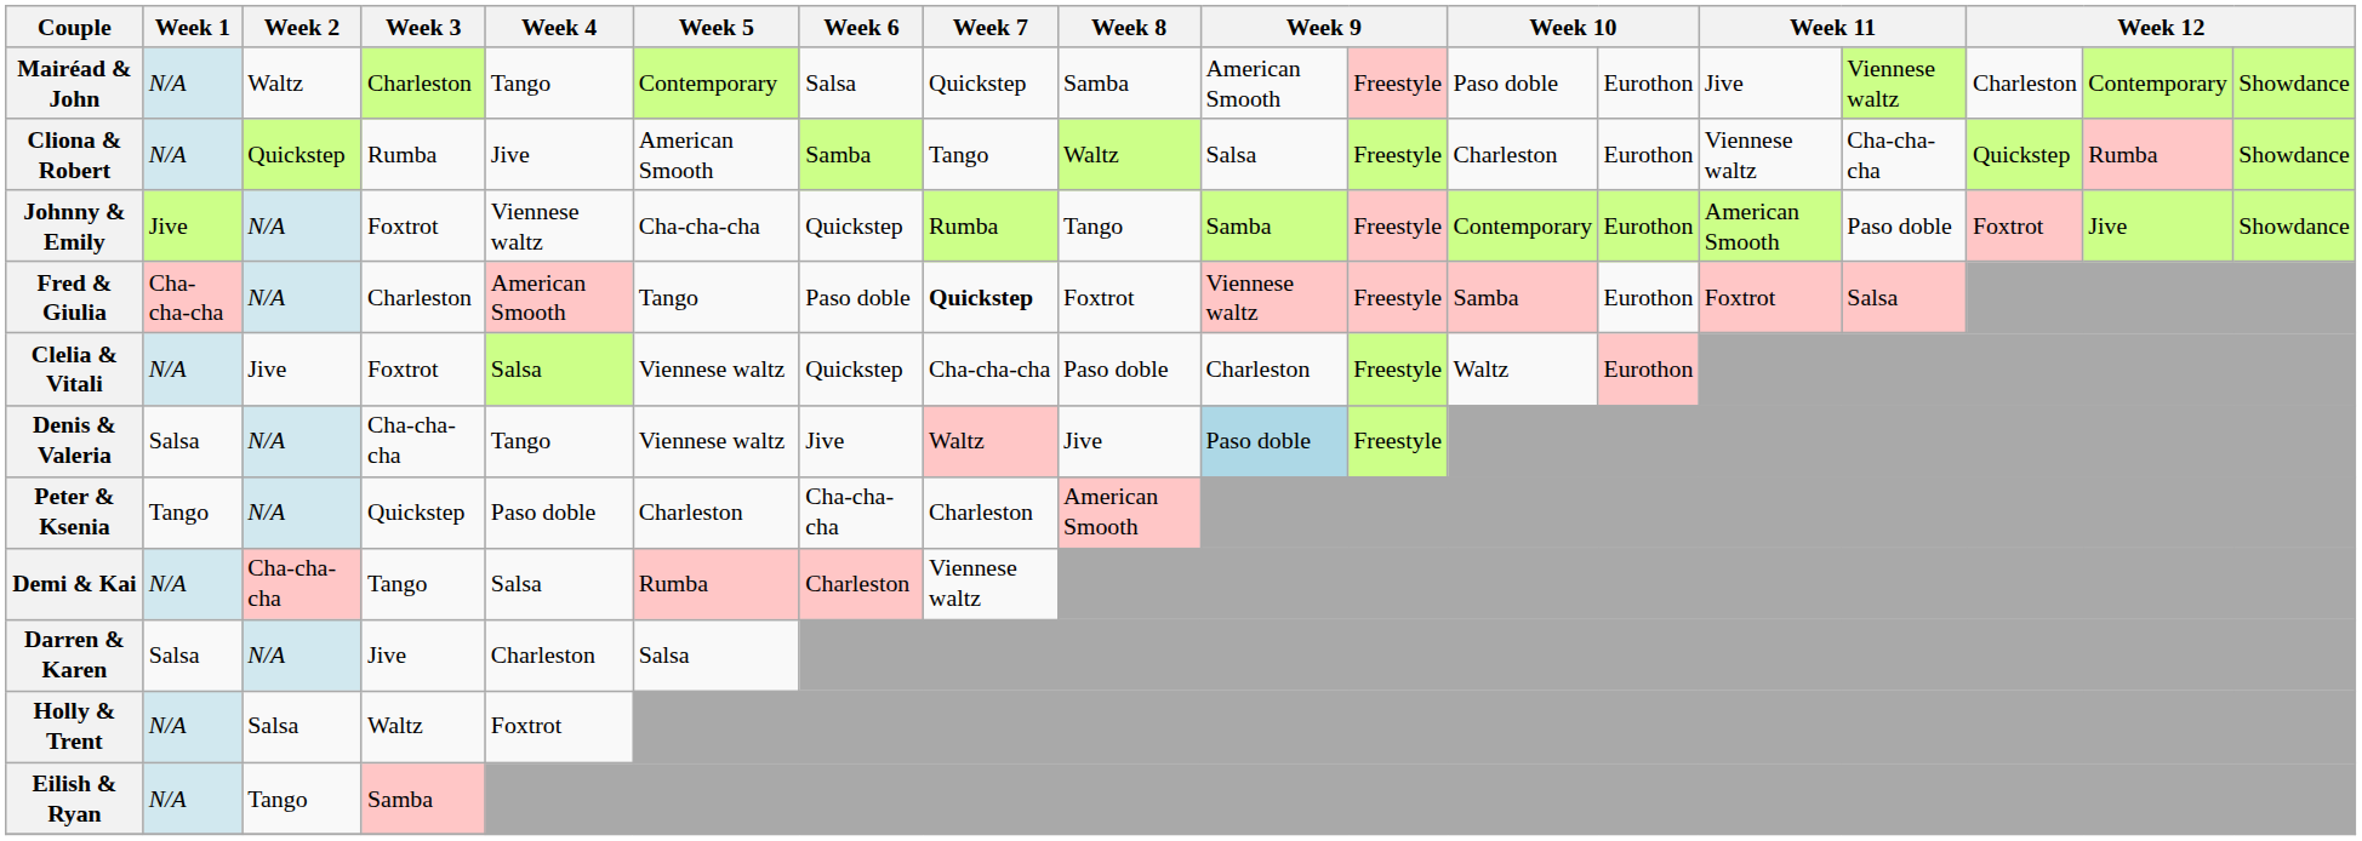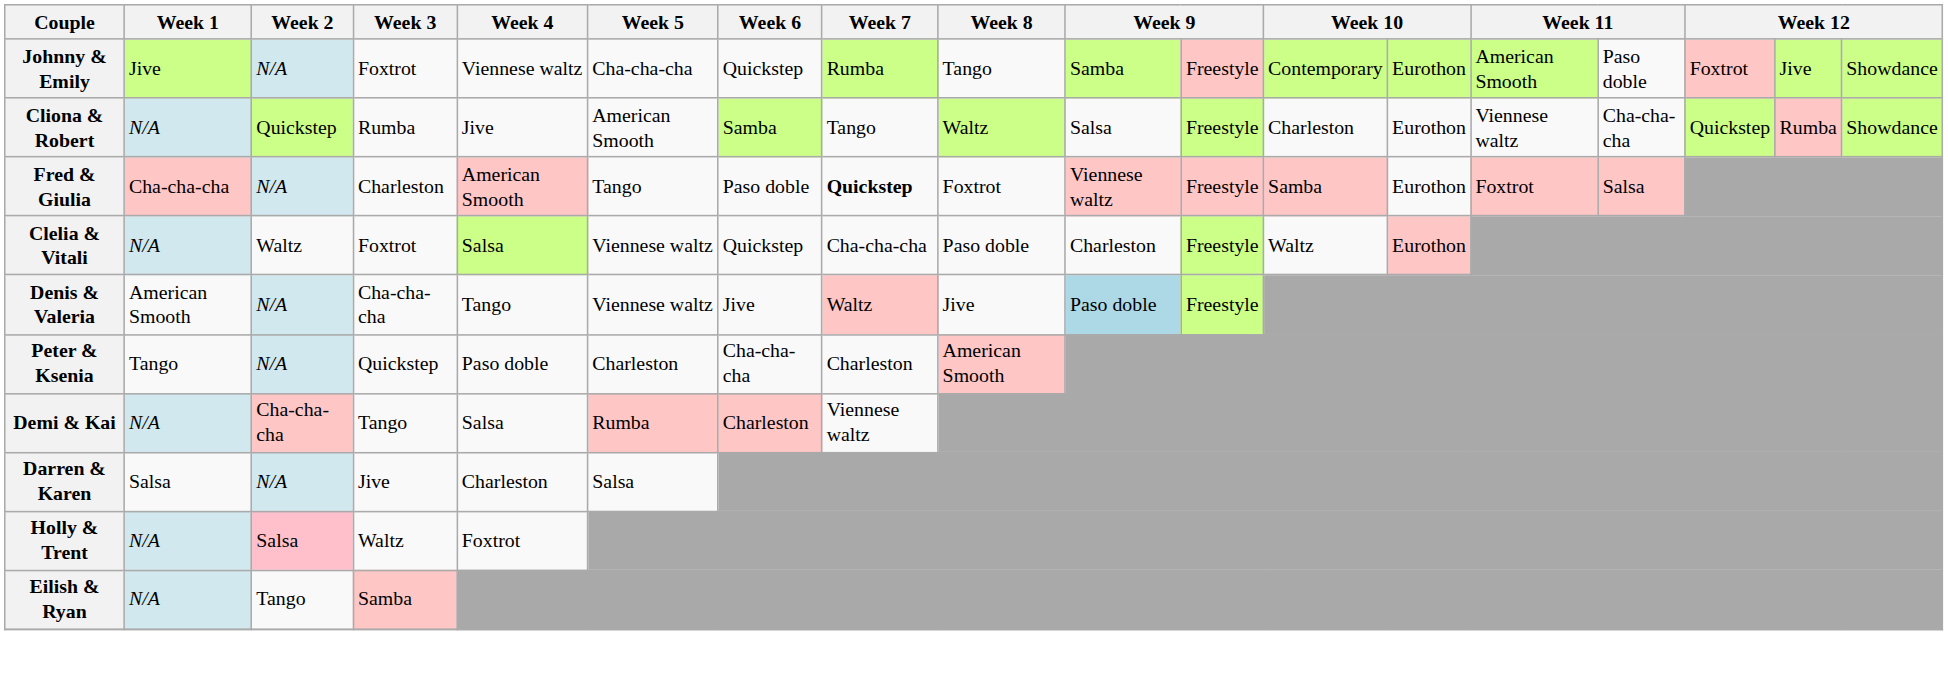- row: Mairéad & John | N/A | Waltz | Charleston | Tango | Contemporary | Salsa | Quickstep | Samba | American Smooth | Freestyle | Paso doble | Eurothon | Jive | Viennese waltz | Charleston | Contemporary | Showdance
rows swapped: Johnny & Emily <-> Cliona & Robert
Clelia & Vitali | Week 2: Jive -> Waltz
Denis & Valeria | Week 1: Salsa -> American Smooth
Holly & Trent | Week 2: no background -> pink background
